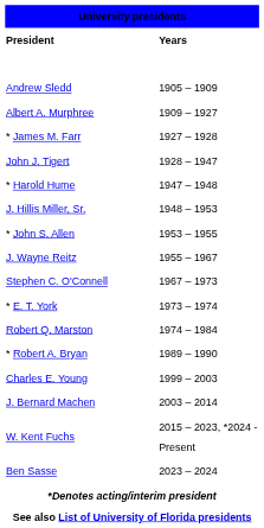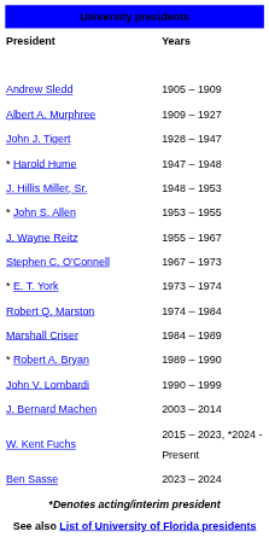- row: * James M. Farr | 1927 – 1928
+ row: Marshall Criser | 1984 – 1989
+ row: John V. Lombardi | 1990 – 1999
- row: Charles E. Young | 1999 – 2003
